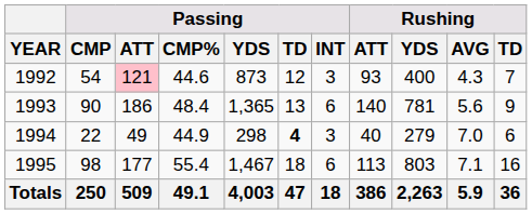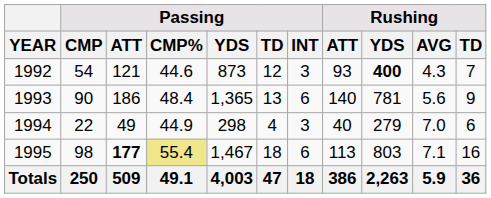1992 | Passing / ATT: pink background -> no background
1992 | Rushing / YDS: normal -> bold
1994 | Passing / TD: bold -> normal
1995 | Passing / ATT: normal -> bold
1995 | Passing / CMP%: no background -> khaki background
